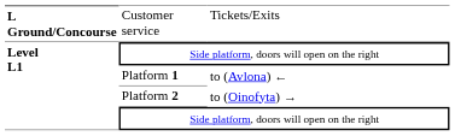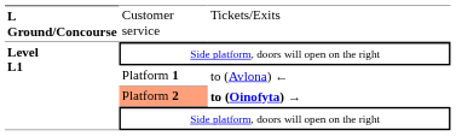Platform 2 | column 2: no background -> lightsalmon background
Platform 2 | column 3: normal -> bold
